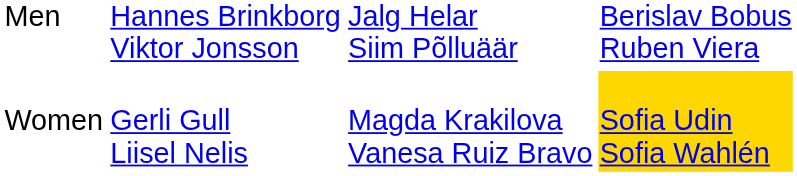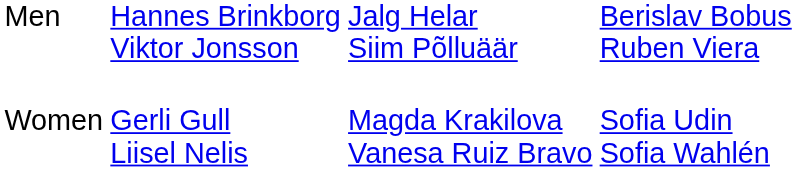Women | column 4: gold background -> no background
